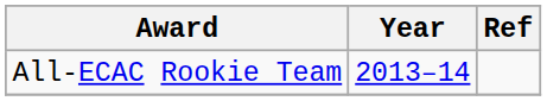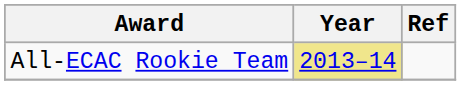row 2 | Year: no background -> khaki background
